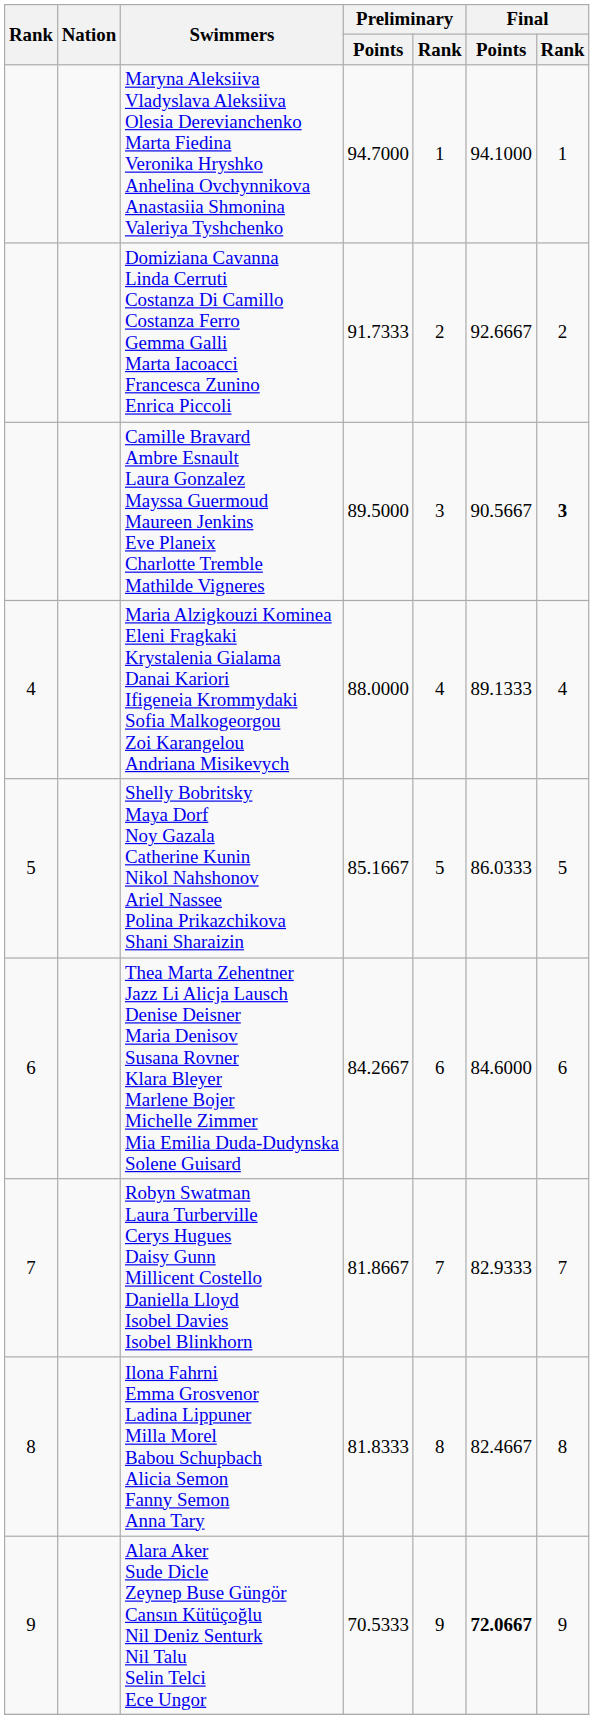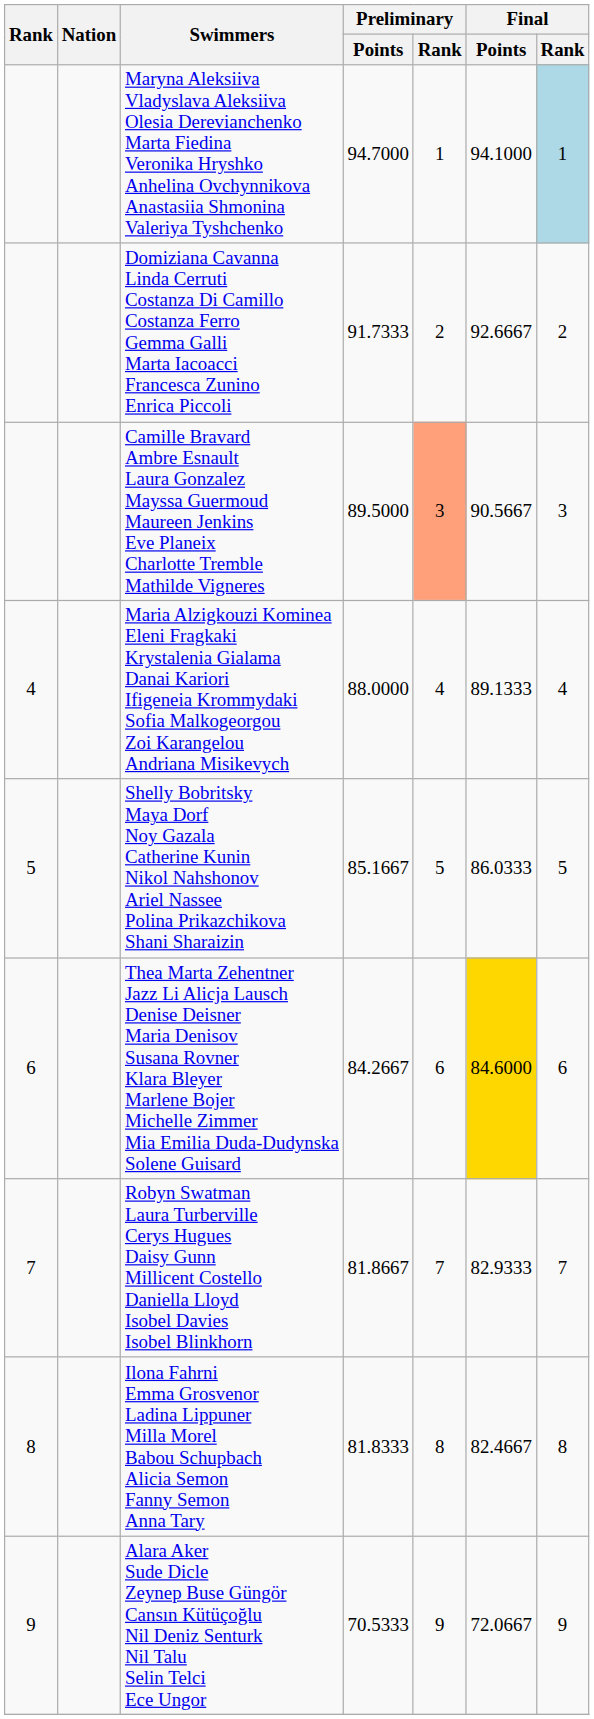row 3 | Final / Rank: no background -> lightblue background
row 5 | Preliminary / Rank: no background -> lightsalmon background
row 5 | Final / Rank: bold -> normal
row 8 | Final / Points: no background -> gold background
row 11 | Final / Points: bold -> normal
